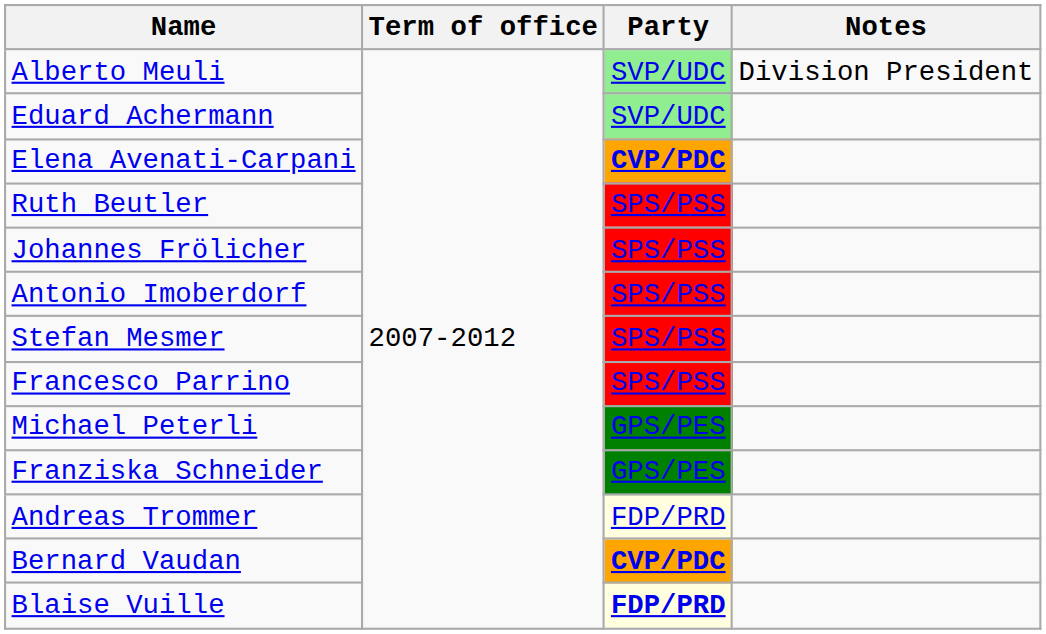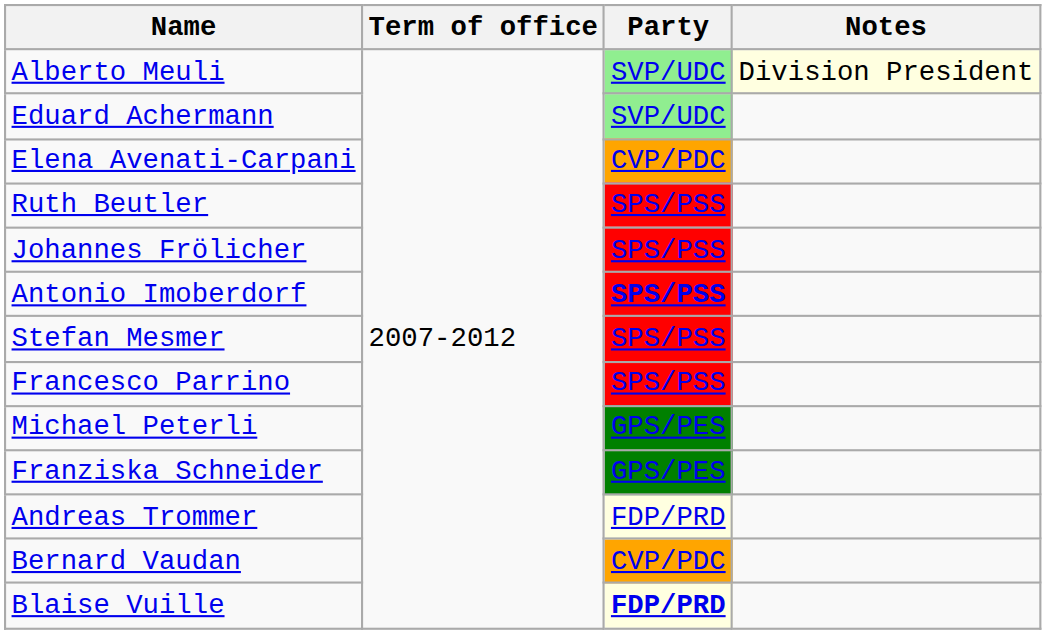Alberto Meuli | Notes: no background -> lightyellow background
Elena Avenati-Carpani | Party: bold -> normal
Antonio Imoberdorf | Party: normal -> bold
Bernard Vaudan | Party: bold -> normal
